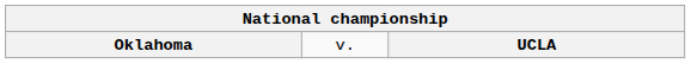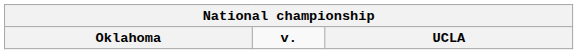Oklahoma | column 2: normal -> bold
